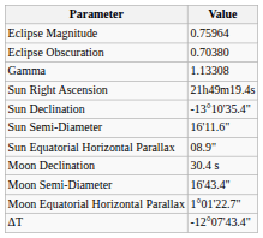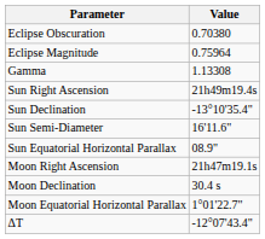rows swapped: Eclipse Magnitude <-> Eclipse Obscuration
+ row: Moon Right Ascension | 21h47m19.1s
- row: Moon Semi-Diameter | 16'43.4"
